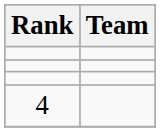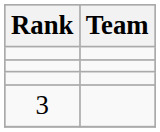row 5 | Rank: 4 -> 3
